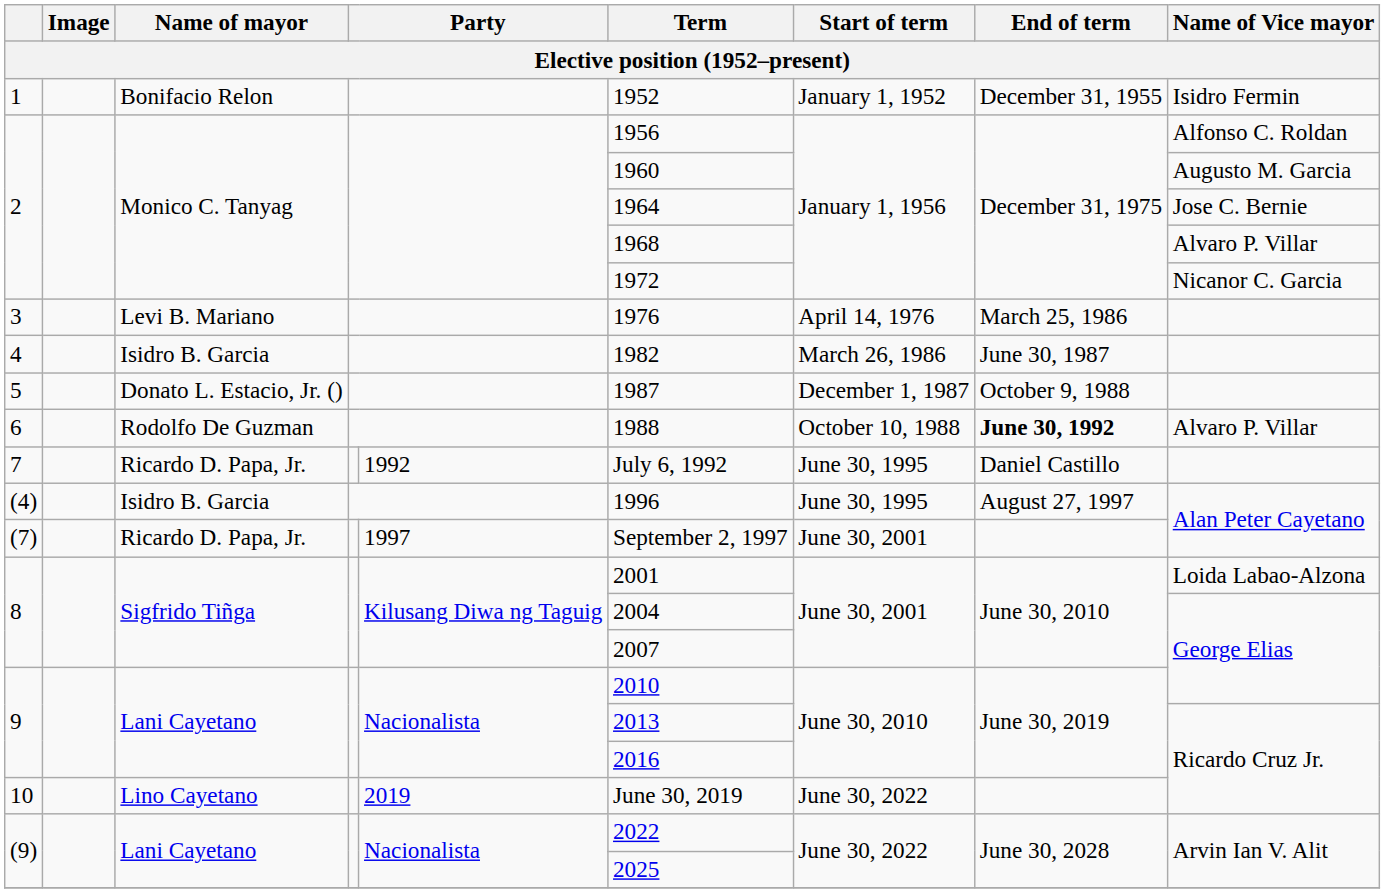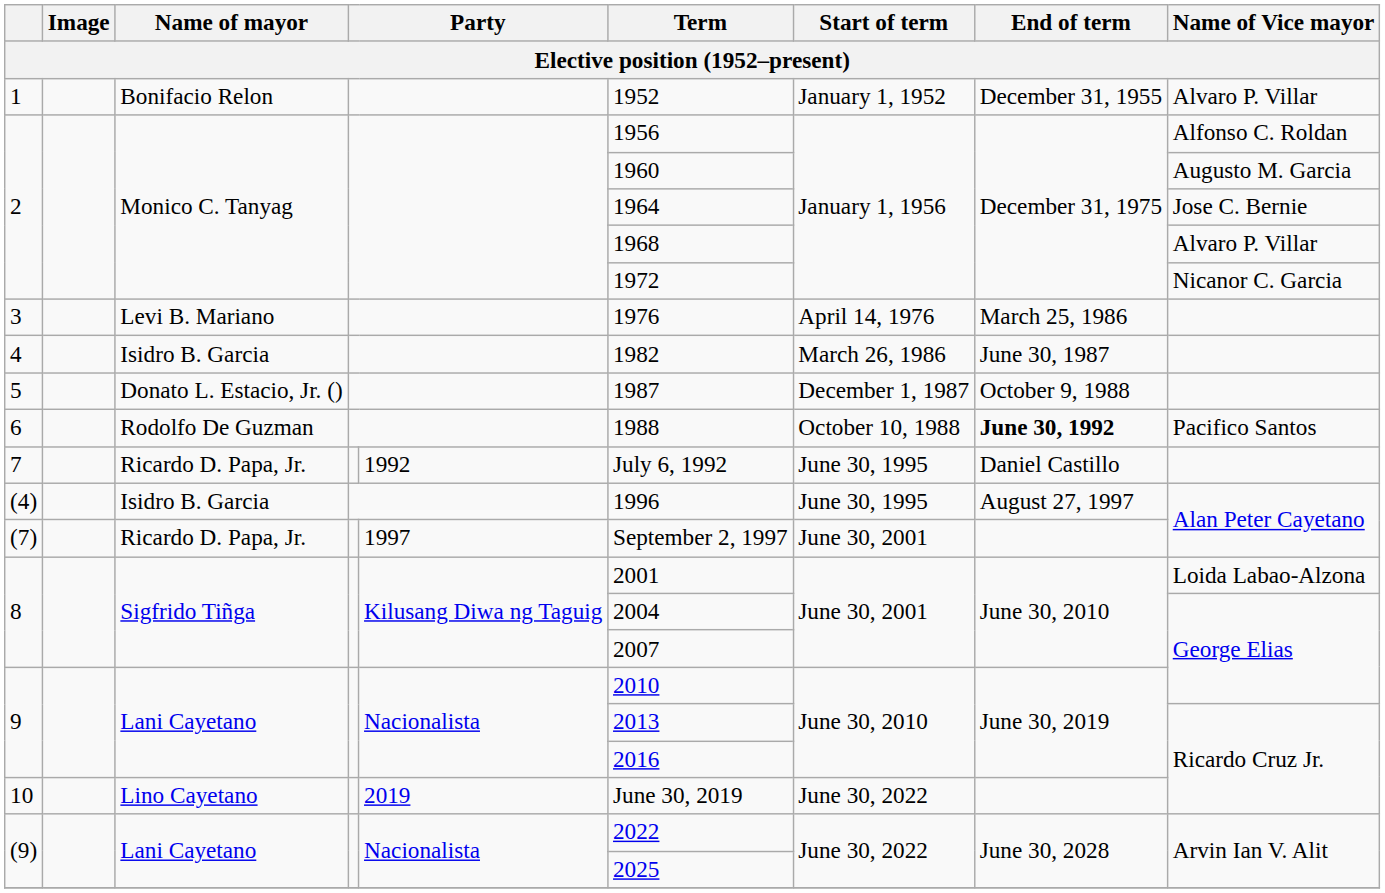1 | Name of Vice mayor: Isidro Fermin -> Alvaro P. Villar
6 | Name of Vice mayor: Alvaro P. Villar -> Pacifico Santos
